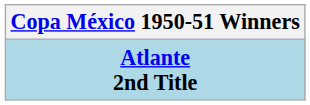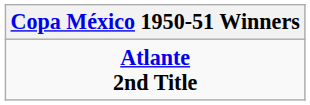row 2 | column 1: lightblue background -> no background
